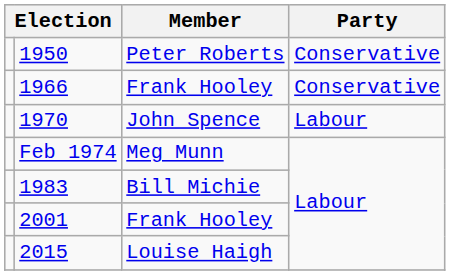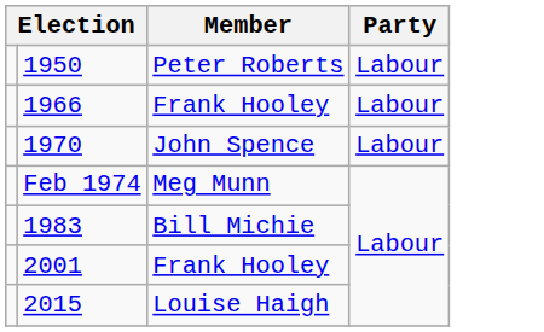1950 | Party: Conservative -> Labour
1966 | Party: Conservative -> Labour
